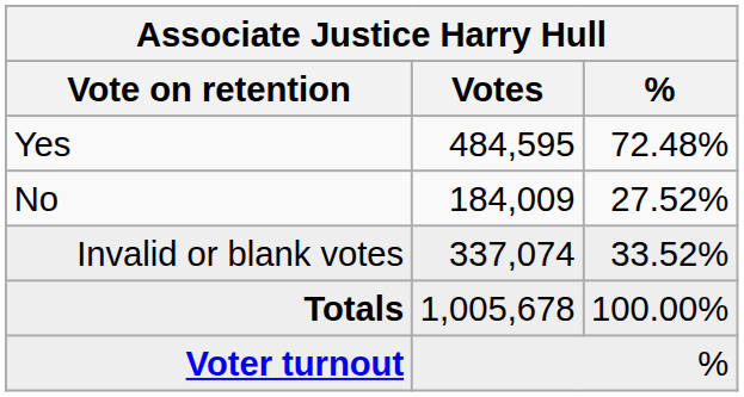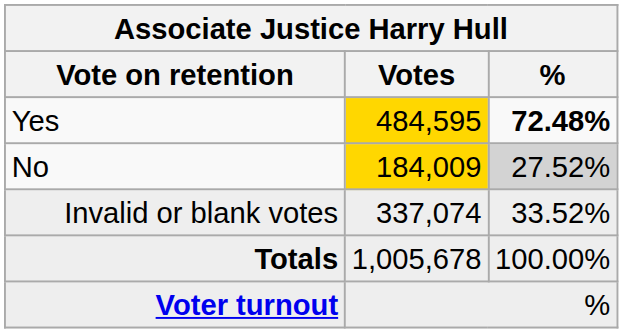Yes | Votes: no background -> gold background
Yes | %: normal -> bold
No | Votes: no background -> gold background
No | %: no background -> lightgrey background
